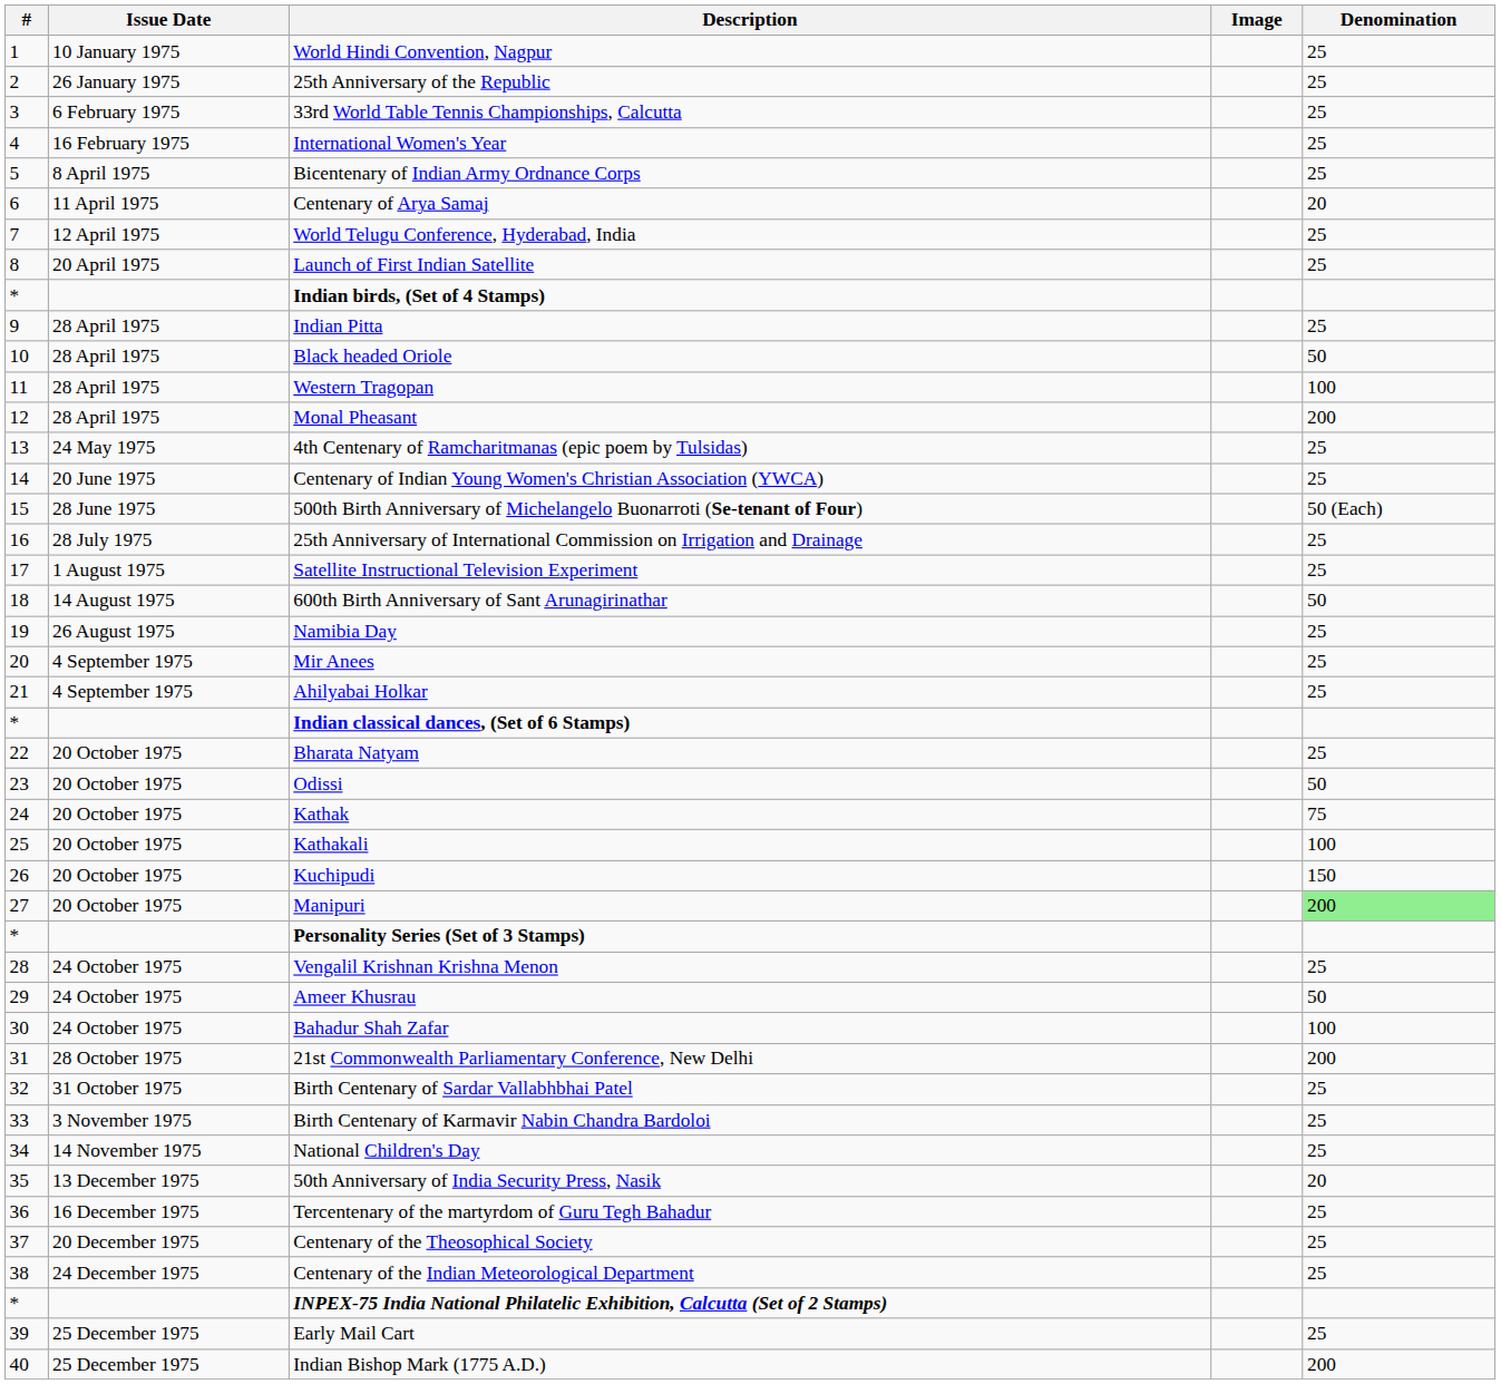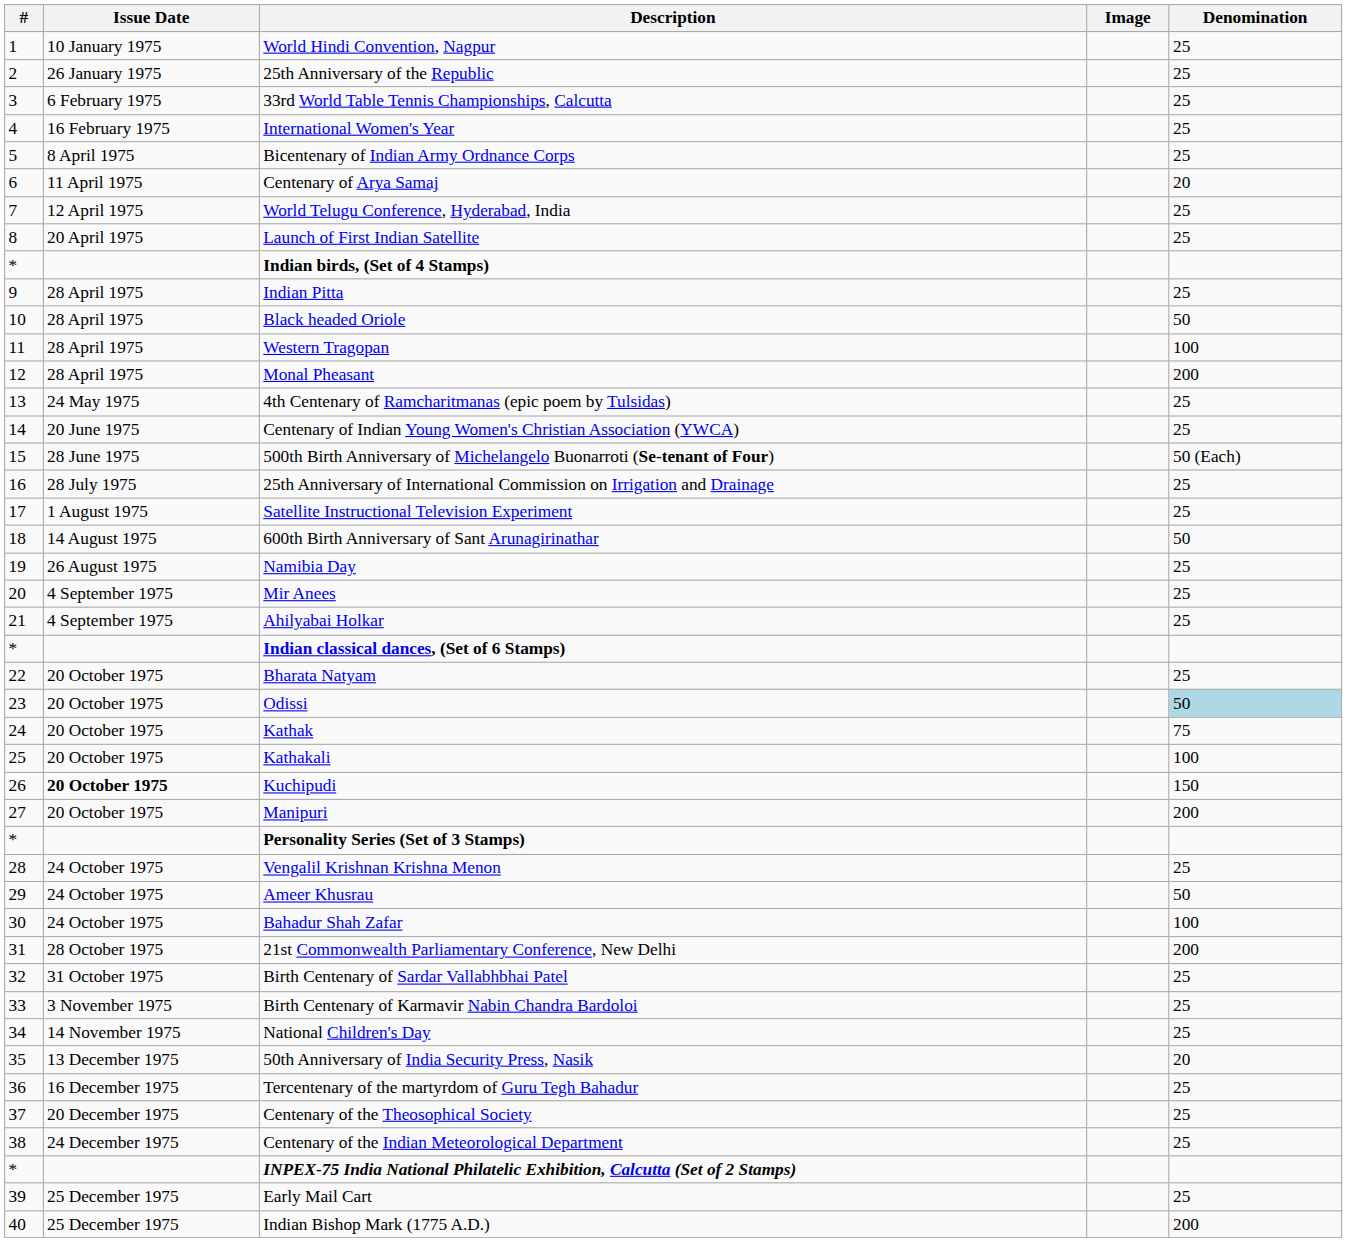Odissi | Denomination: no background -> lightblue background
Kuchipudi | Issue Date: normal -> bold
Manipuri | Denomination: lightgreen background -> no background
